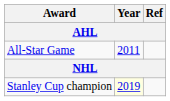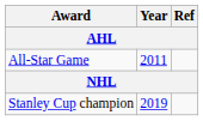Stanley Cup champion | Year: lightyellow background -> no background
